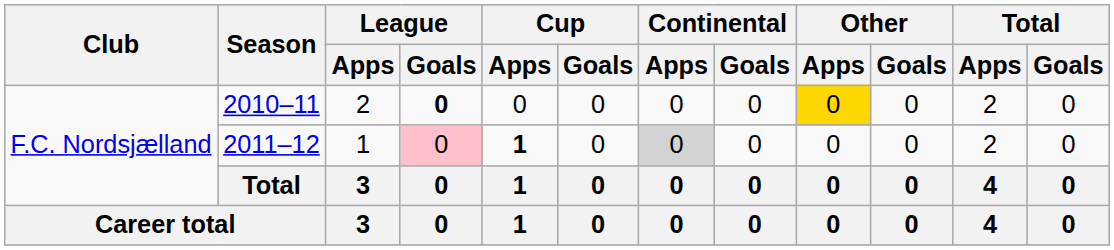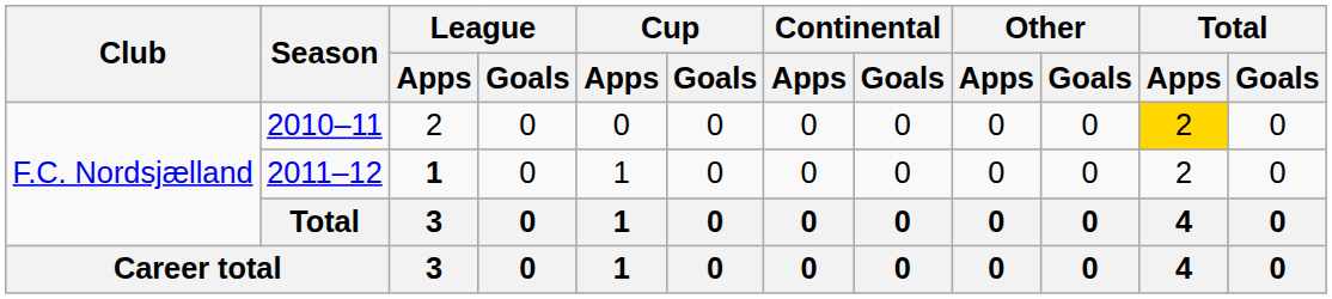2010–11 | League / Goals: bold -> normal
2010–11 | Other / Apps: gold background -> no background
2010–11 | Total / Apps: no background -> gold background
2011–12 | League / Apps: normal -> bold
2011–12 | League / Goals: pink background -> no background
2011–12 | Cup / Apps: bold -> normal
2011–12 | Continental / Apps: lightgrey background -> no background
